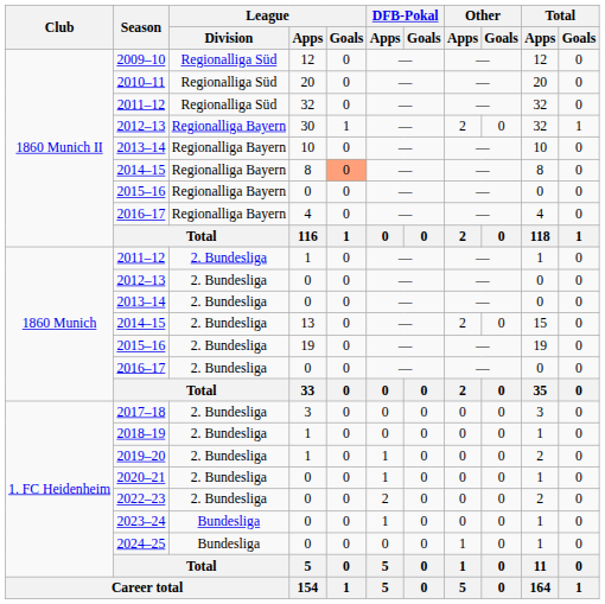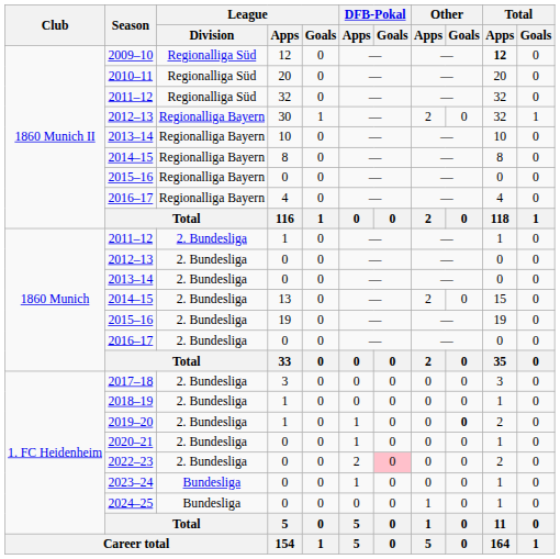2009–10 | Total / Apps: normal -> bold
2014–15 / 8 | League / Goals: lightsalmon background -> no background
2019–20 | Other / Goals: normal -> bold
2022–23 | DFB-Pokal / Goals: no background -> pink background
